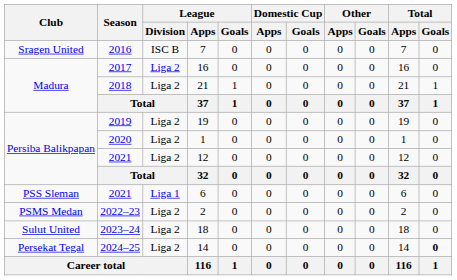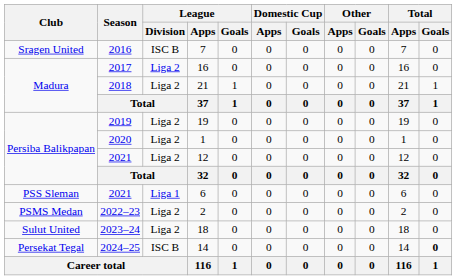row 14 | League / Division: Liga 2 -> ISC B
